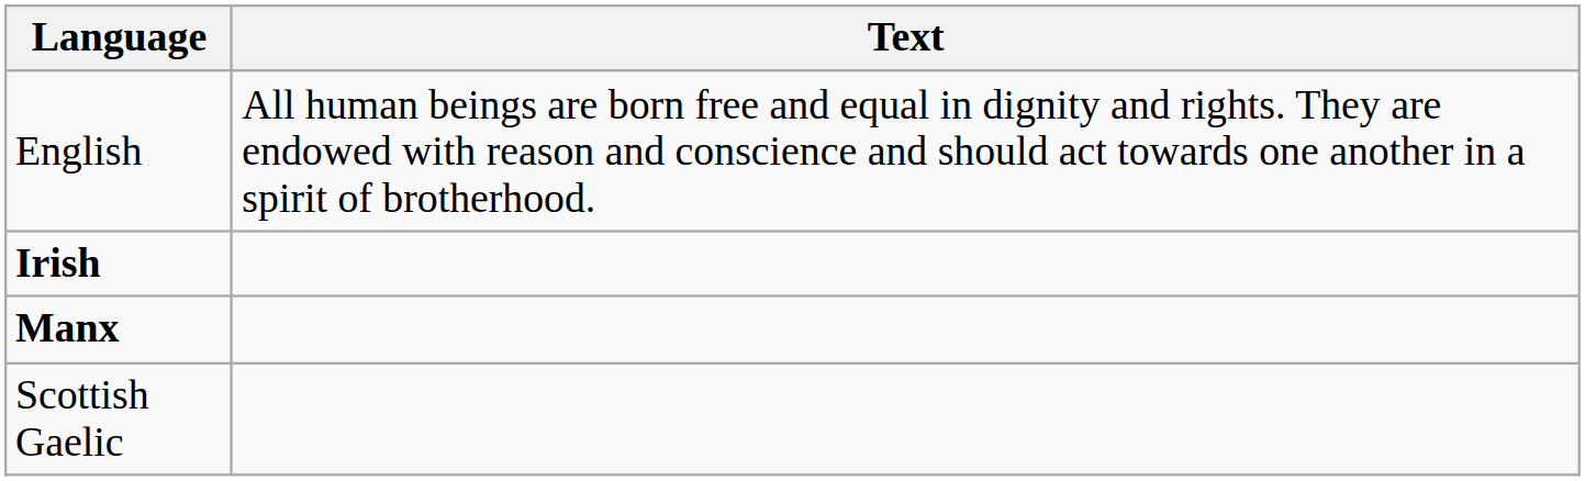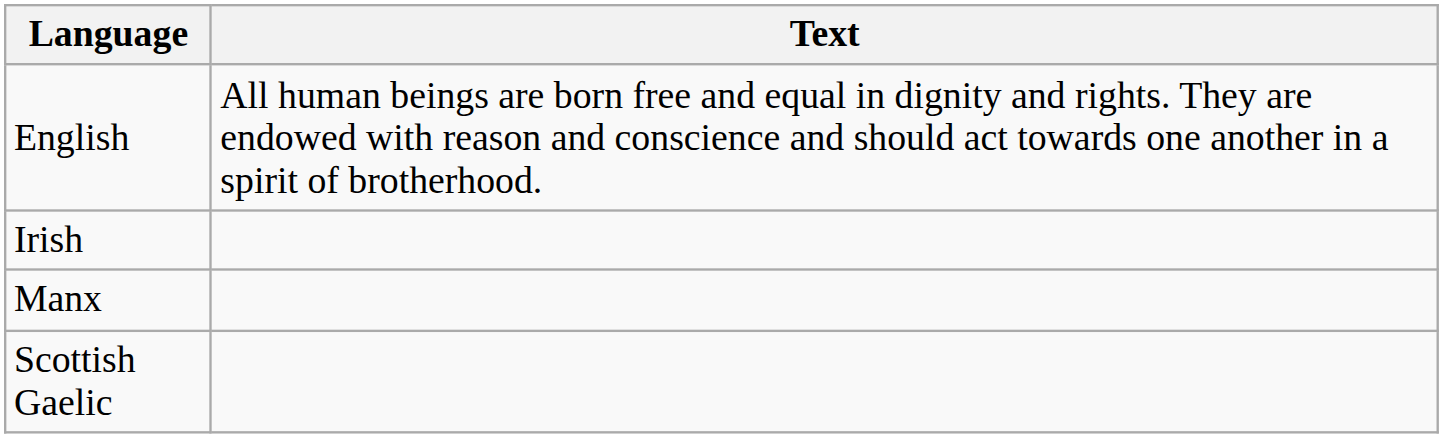Irish | Language: bold -> normal
Manx | Language: bold -> normal
